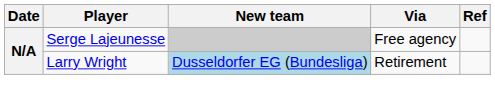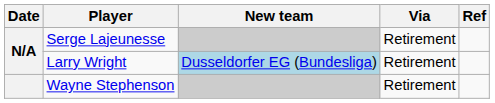Serge Lajeunesse | Via: Free agency -> Retirement
+ row: Wayne Stephenson | Retirement
